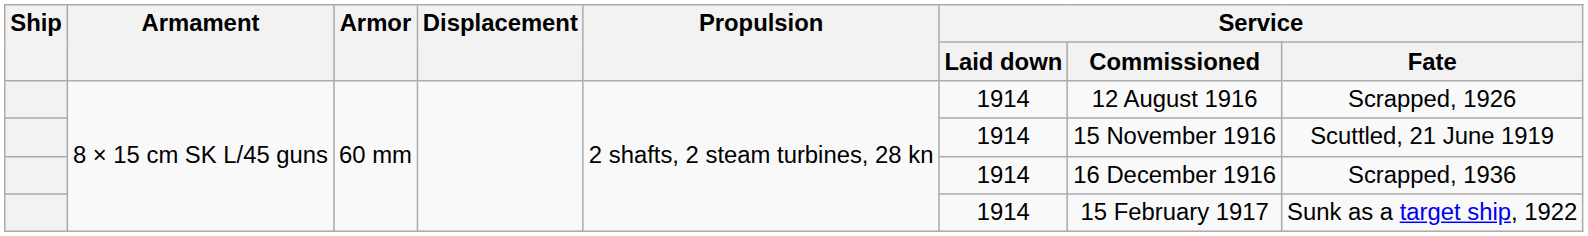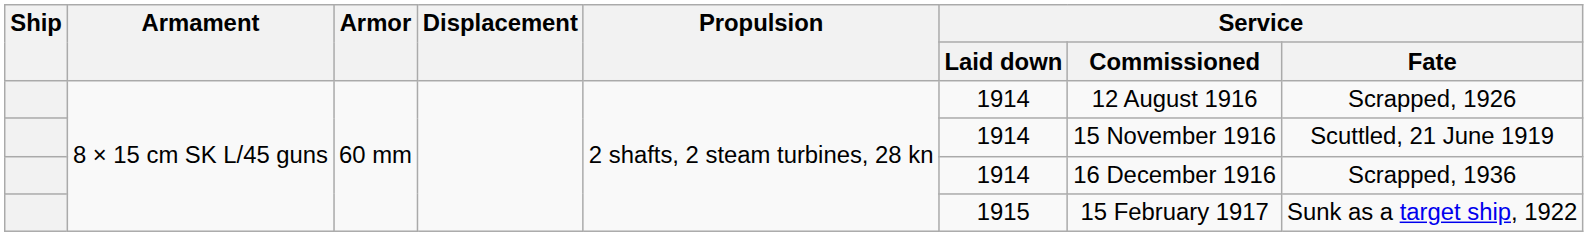row 6 | Service / Laid down: 1914 -> 1915
